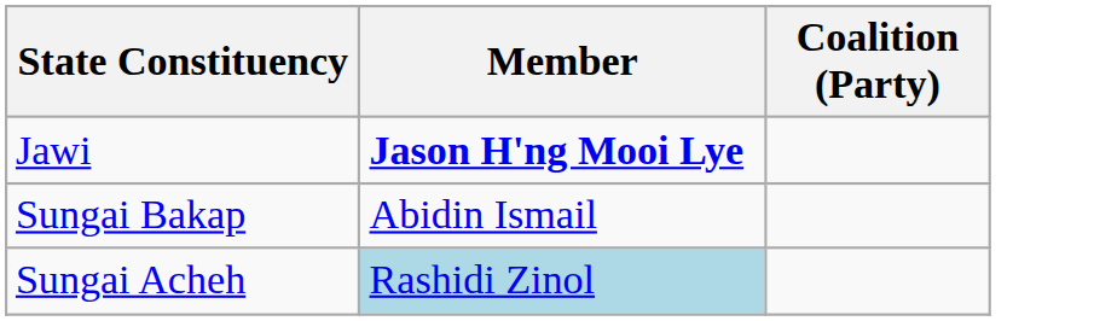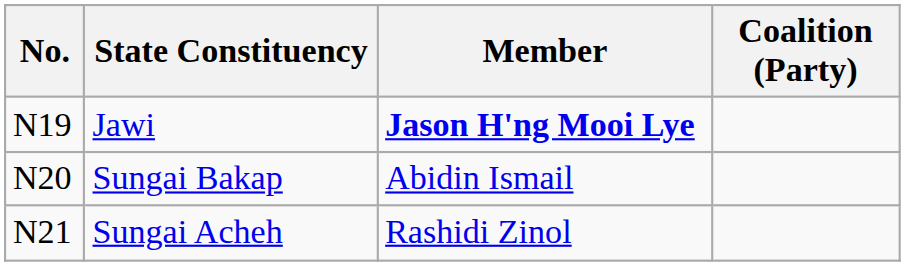+ column: No. | N19 | N20 | N21
Sungai Acheh | Member: lightblue background -> no background
